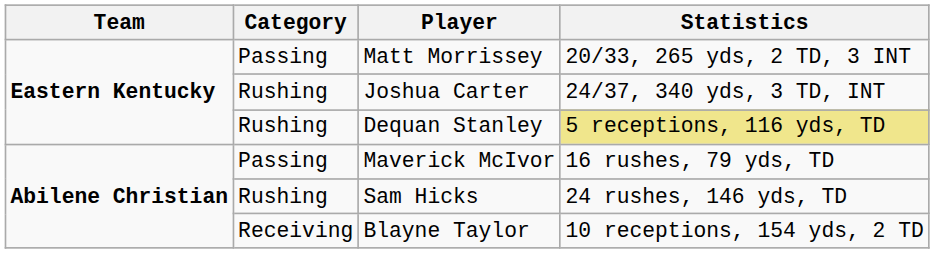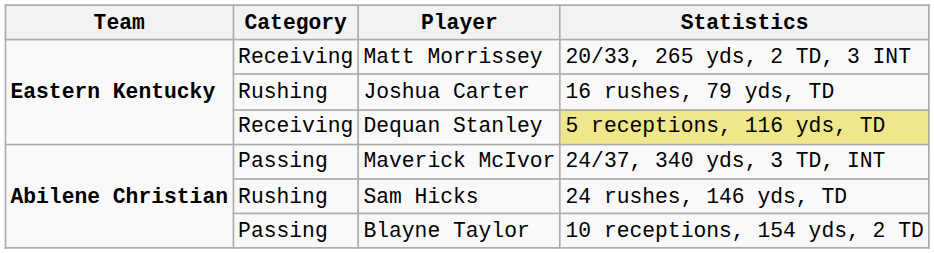Matt Morrissey | Category: Passing -> Receiving
Joshua Carter | Statistics: 24/37, 340 yds, 3 TD, INT -> 16 rushes, 79 yds, TD
Dequan Stanley | Category: Rushing -> Receiving
Maverick McIvor | Statistics: 16 rushes, 79 yds, TD -> 24/37, 340 yds, 3 TD, INT
Blayne Taylor | Category: Receiving -> Passing
